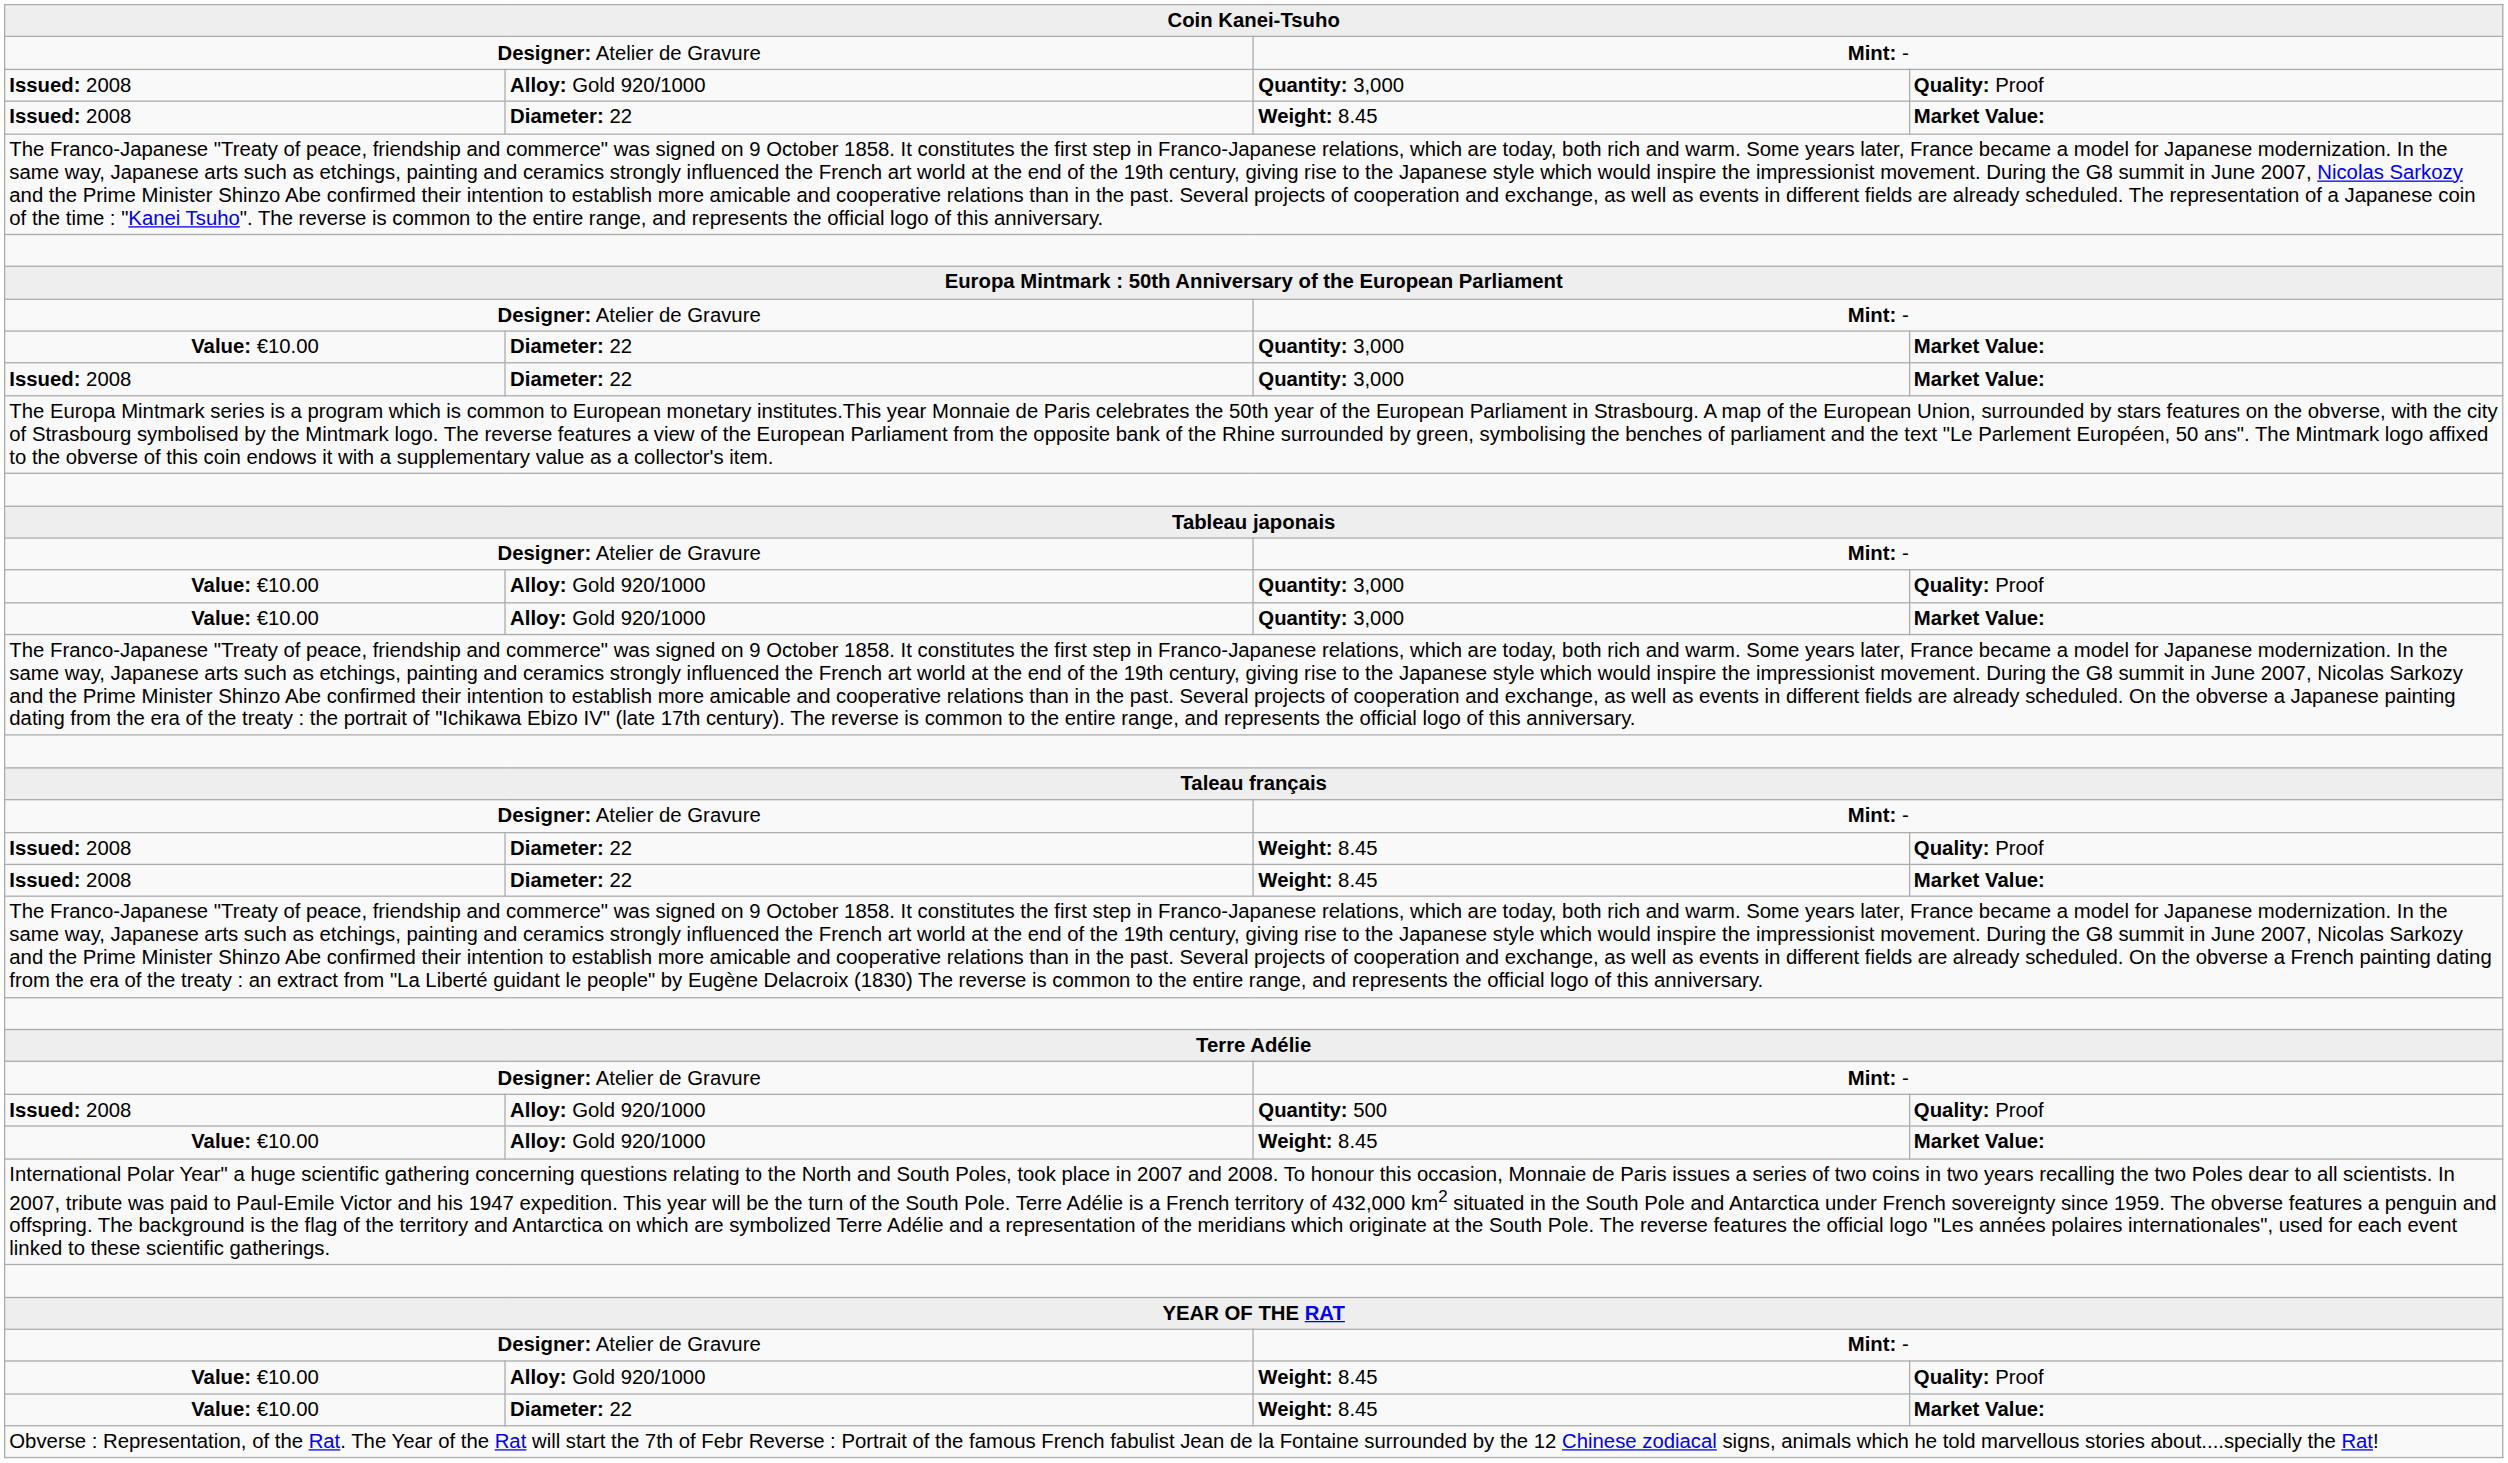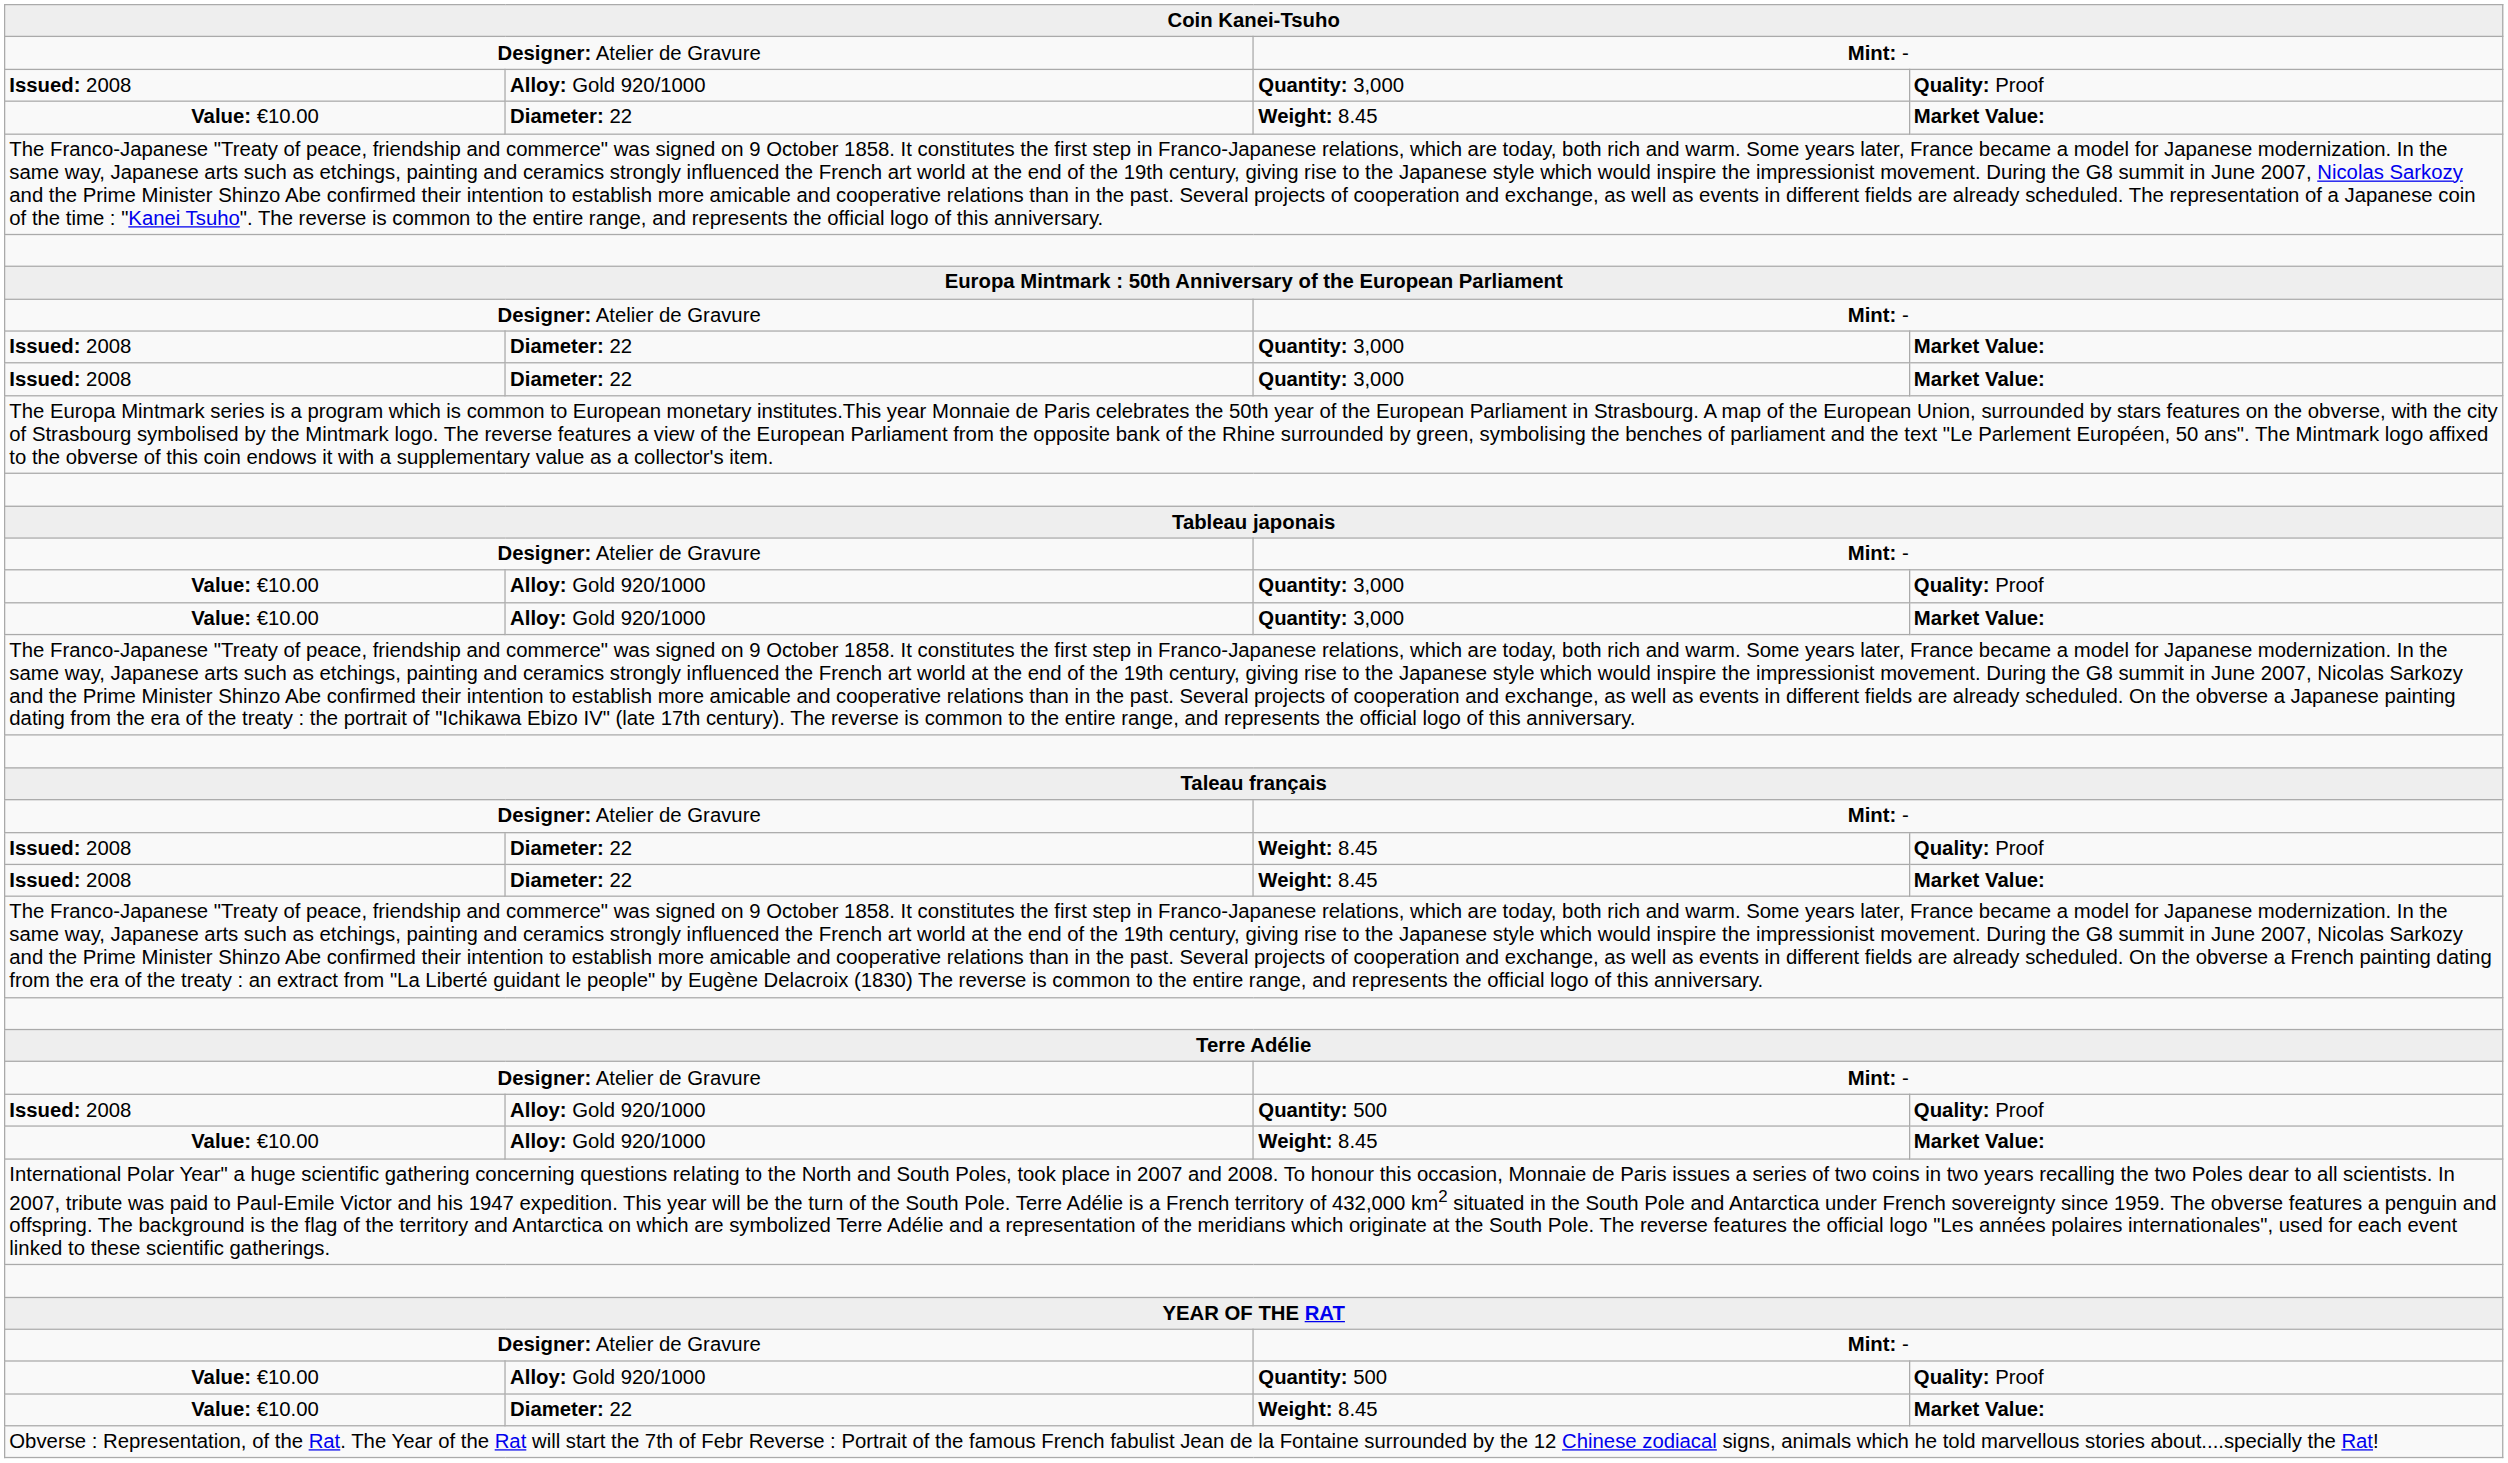row 4 | column 1: Issued: 2008 -> Value: €10.00
row 9 | column 1: Value: €10.00 -> Issued: 2008
row 33 | column 3: Weight: 8.45 -> Quantity: 500
